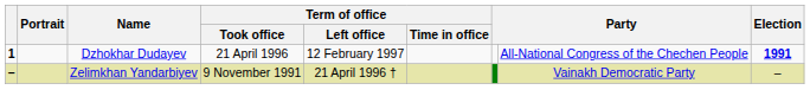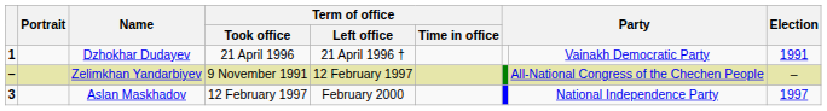Dzhokhar Dudayev | Term of office / Left office: 12 February 1997 -> 21 April 1996 †
Dzhokhar Dudayev | column 8: All-National Congress of the Chechen People -> Vainakh Democratic Party
Dzhokhar Dudayev | Election: bold -> normal
Zelimkhan Yandarbiyev | Term of office / Left office: 21 April 1996 † -> 12 February 1997
Zelimkhan Yandarbiyev | column 8: Vainakh Democratic Party -> All-National Congress of the Chechen People
+ row: 3 | Aslan Maskhadov | 12 February 1997 | February 2000 | National Independence Party | 1997
